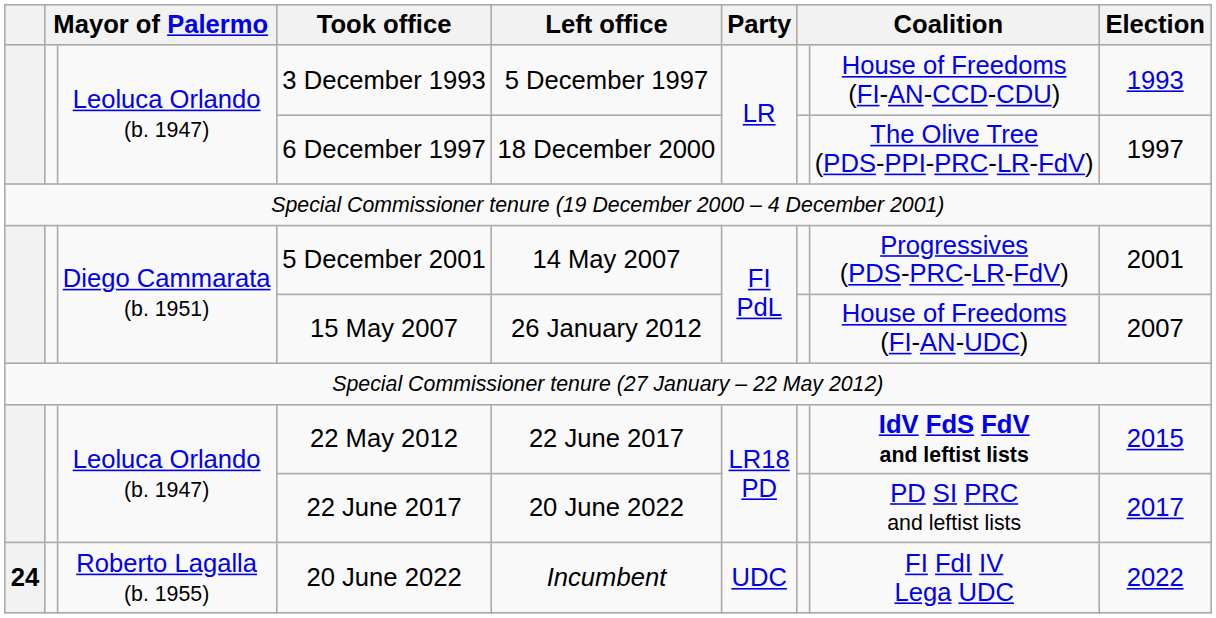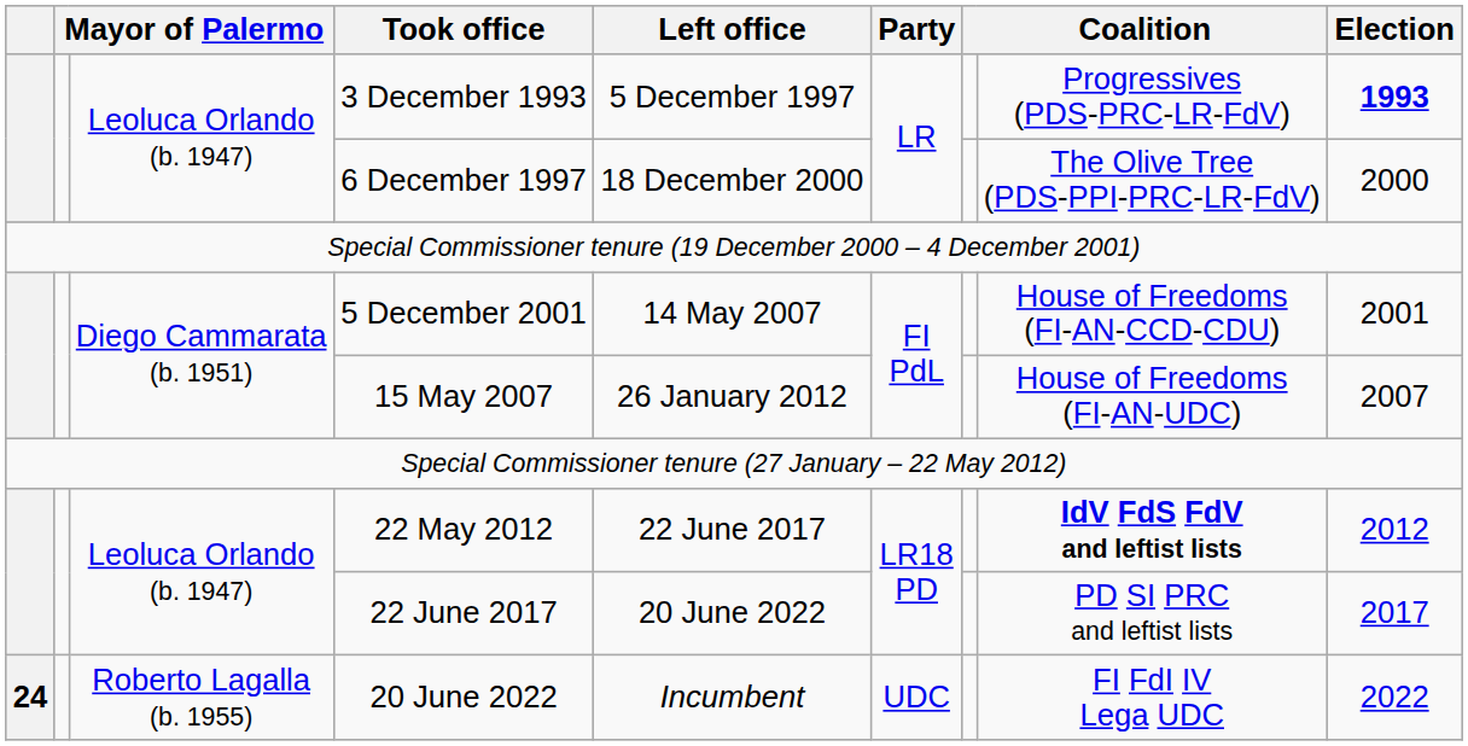3 December 1993 | column 8: House of Freedoms (FI-AN-CCD-CDU) -> Progressives (PDS-PRC-LR-FdV)
3 December 1993 | Election: normal -> bold
6 December 1997 | Election: 1997 -> 2000
5 December 2001 | column 8: Progressives (PDS-PRC-LR-FdV) -> House of Freedoms (FI-AN-CCD-CDU)
22 May 2012 | Election: 2015 -> 2012
